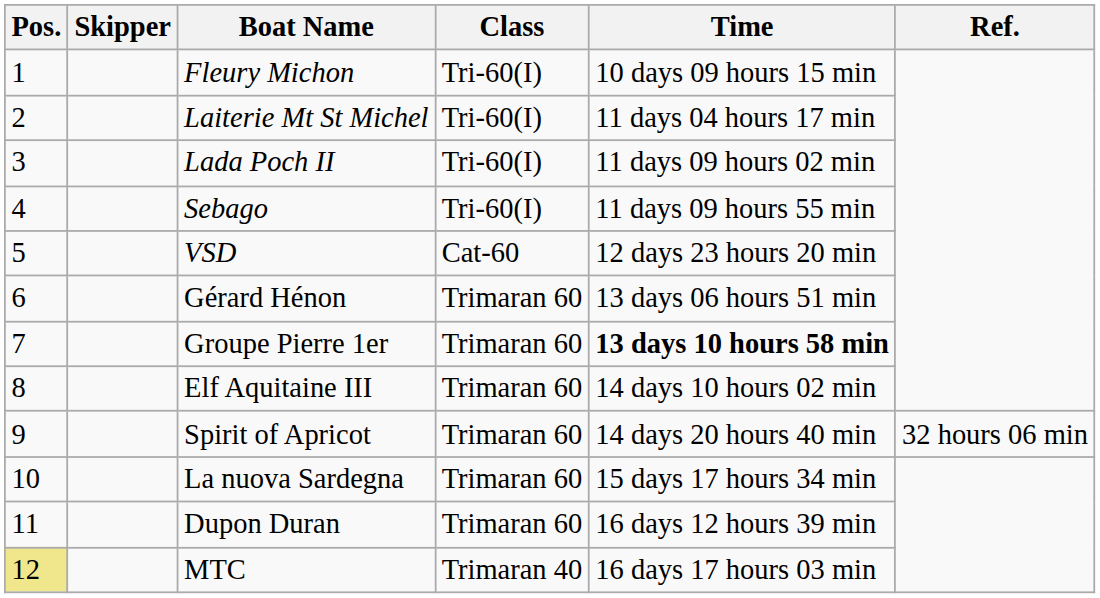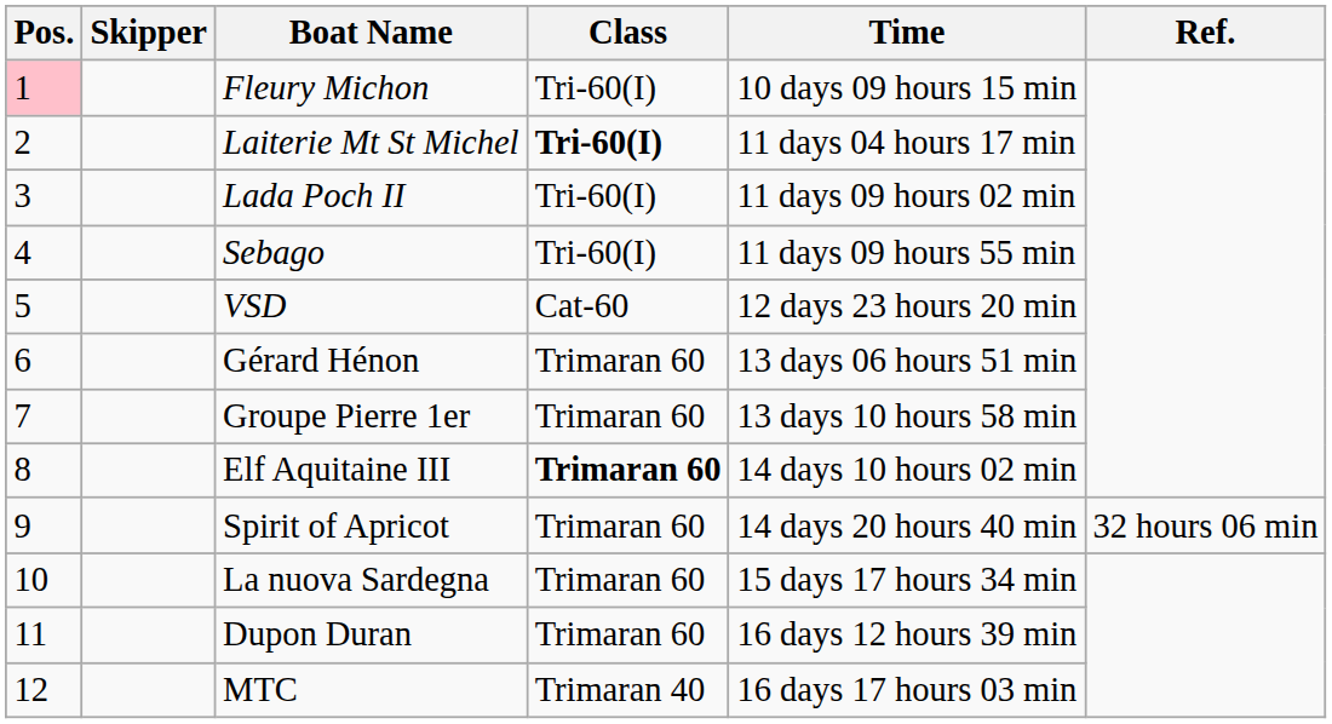Fleury Michon | Pos.: no background -> pink background
Laiterie Mt St Michel | Class: normal -> bold
Groupe Pierre 1er | Time: bold -> normal
Elf Aquitaine III | Class: normal -> bold
MTC | Pos.: khaki background -> no background
